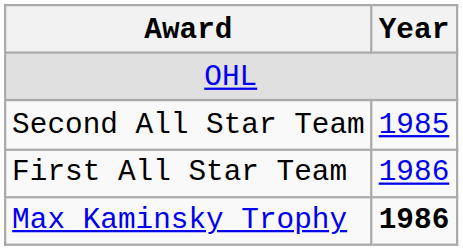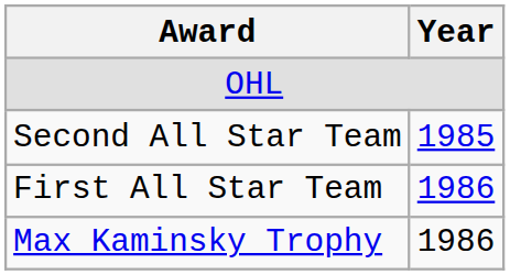Max Kaminsky Trophy | Year: bold -> normal
